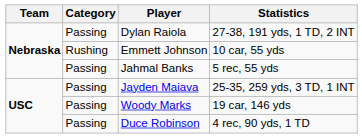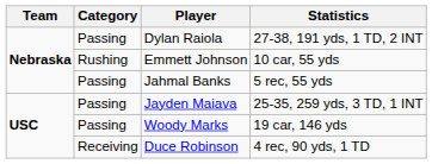Duce Robinson | Category: Passing -> Receiving
